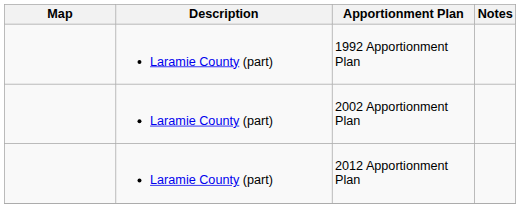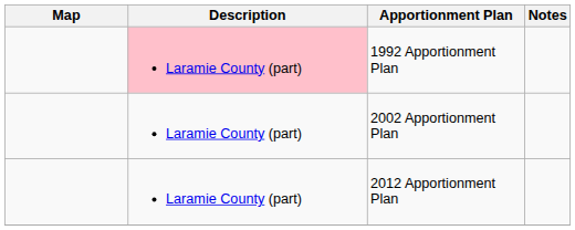1992 Apportionment Plan | Description: no background -> pink background
